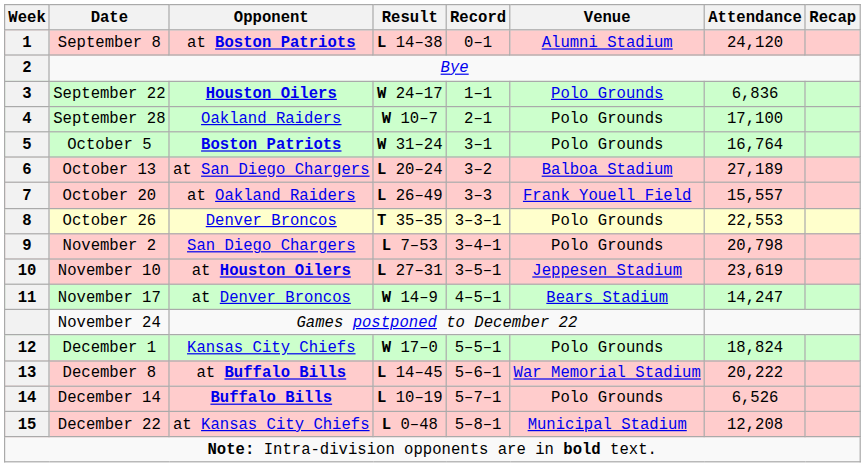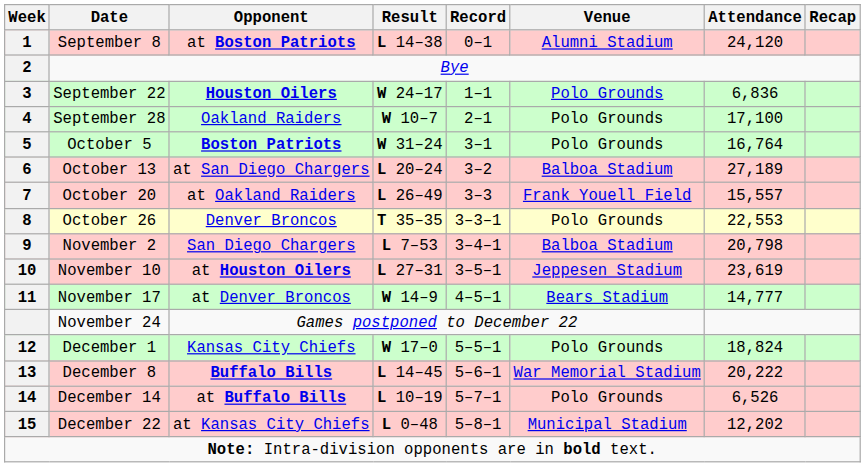November 2 | Venue: Polo Grounds -> Balboa Stadium
November 17 | Attendance: 14,247 -> 14,777
December 8 | Opponent: at Buffalo Bills -> Buffalo Bills
December 14 | Opponent: Buffalo Bills -> at Buffalo Bills
December 22 | Attendance: 12,208 -> 12,202
